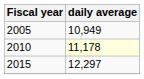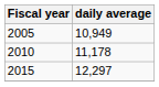2010 | daily average: lightyellow background -> no background
